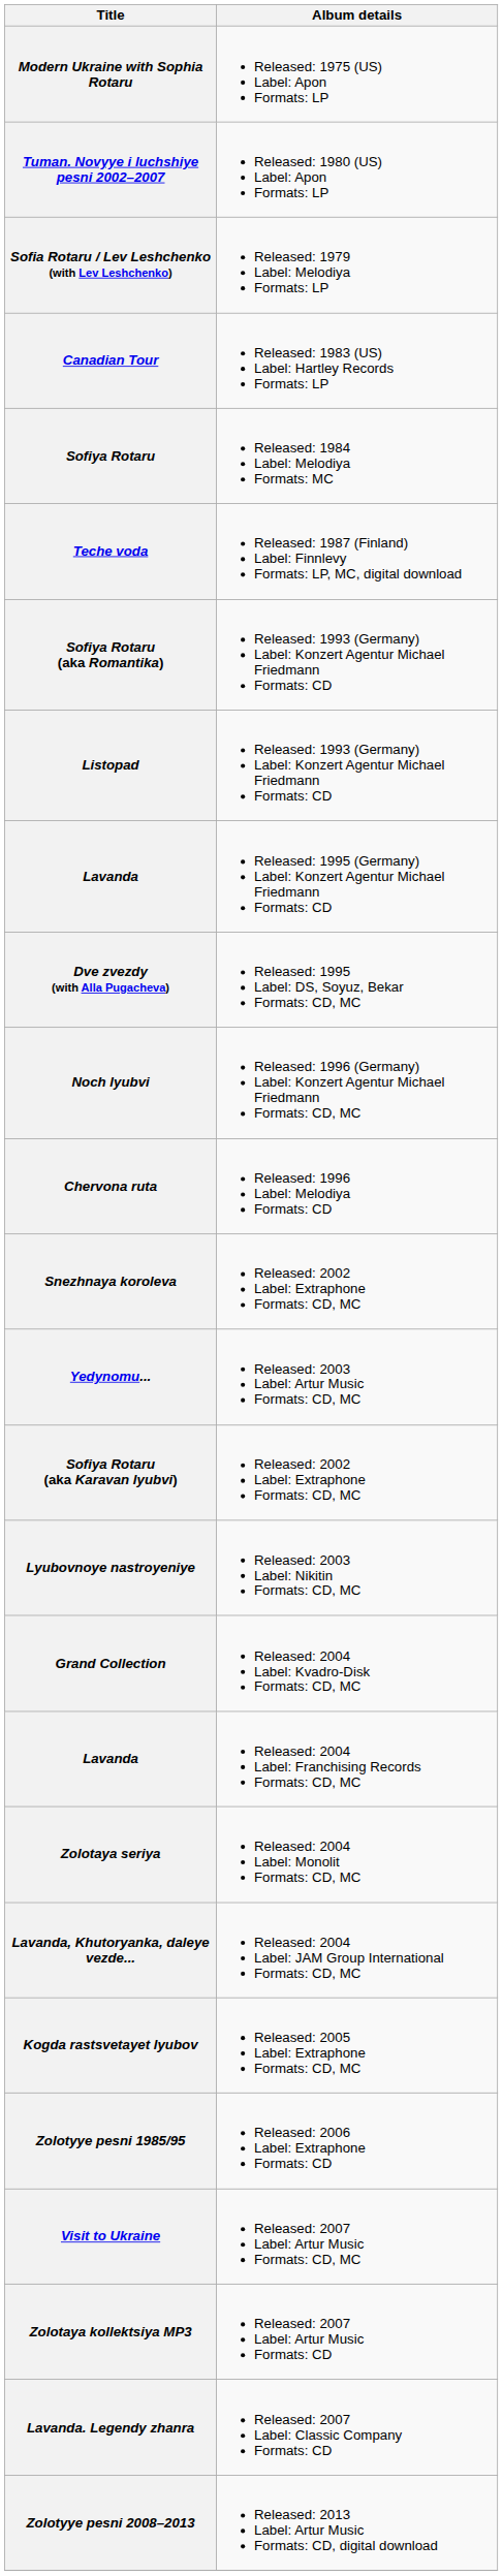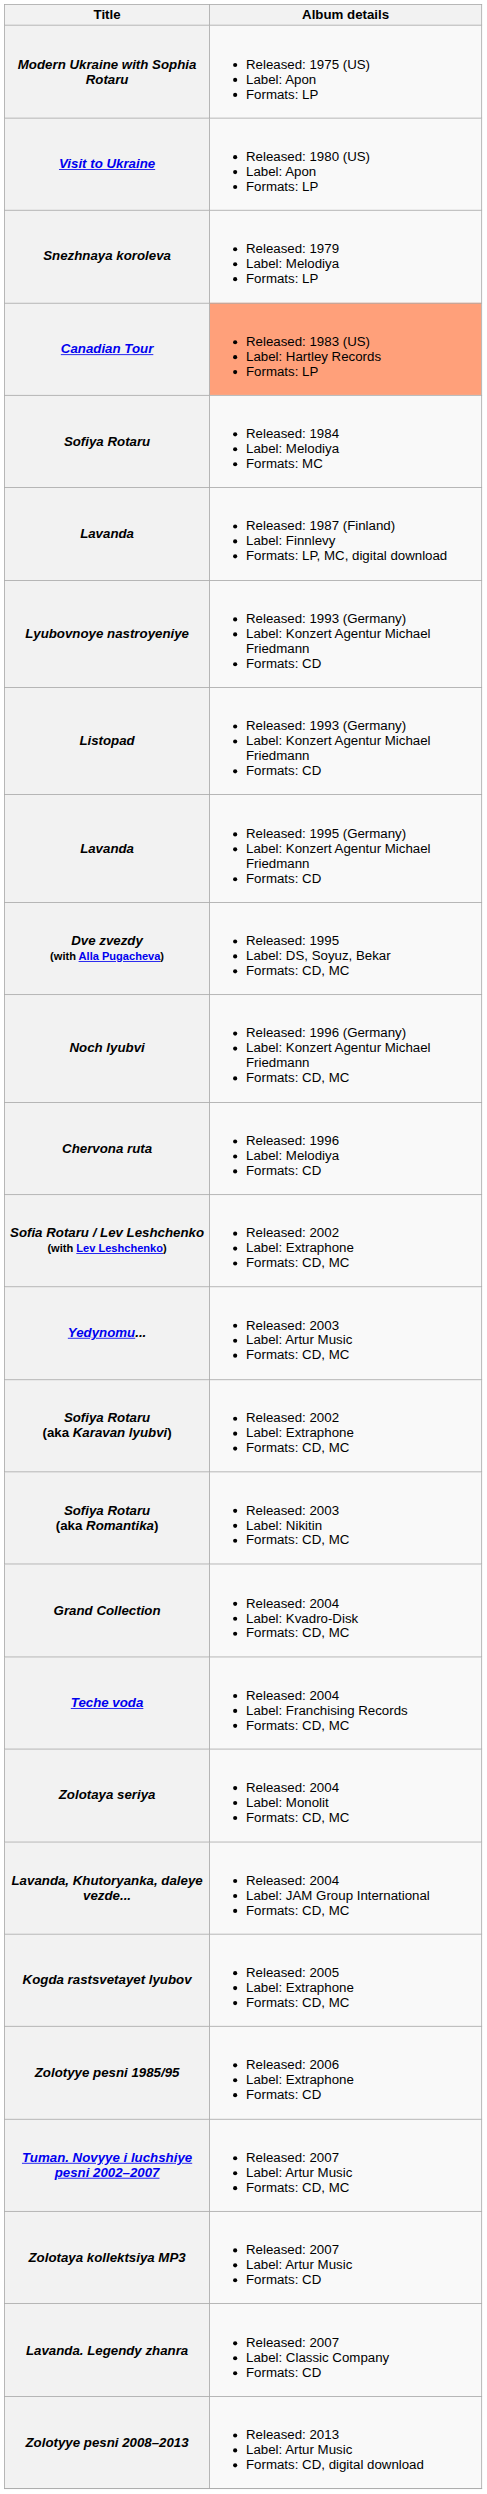row 3 | Title: Tuman. Novyye i luchshiye pesni 2002–2007 -> Visit to Ukraine
row 4 | Title: Sofia Rotaru / Lev Leshchenko (with Lev Leshchenko) -> Snezhnaya koroleva
row 5 | Album details: no background -> lightsalmon background
row 7 | Title: Teche voda -> Lavanda
row 8 | Title: Sofiya Rotaru (aka Romantika) -> Lyubovnoye nastroyeniye
row 14 | Title: Snezhnaya koroleva -> Sofia Rotaru / Lev Leshchenko (with Lev Leshchenko)
row 17 | Title: Lyubovnoye nastroyeniye -> Sofiya Rotaru (aka Romantika)
row 19 | Title: Lavanda -> Teche voda
row 24 | Title: Visit to Ukraine -> Tuman. Novyye i luchshiye pesni 2002–2007
